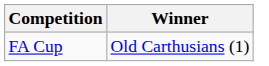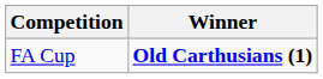FA Cup | Winner: normal -> bold
